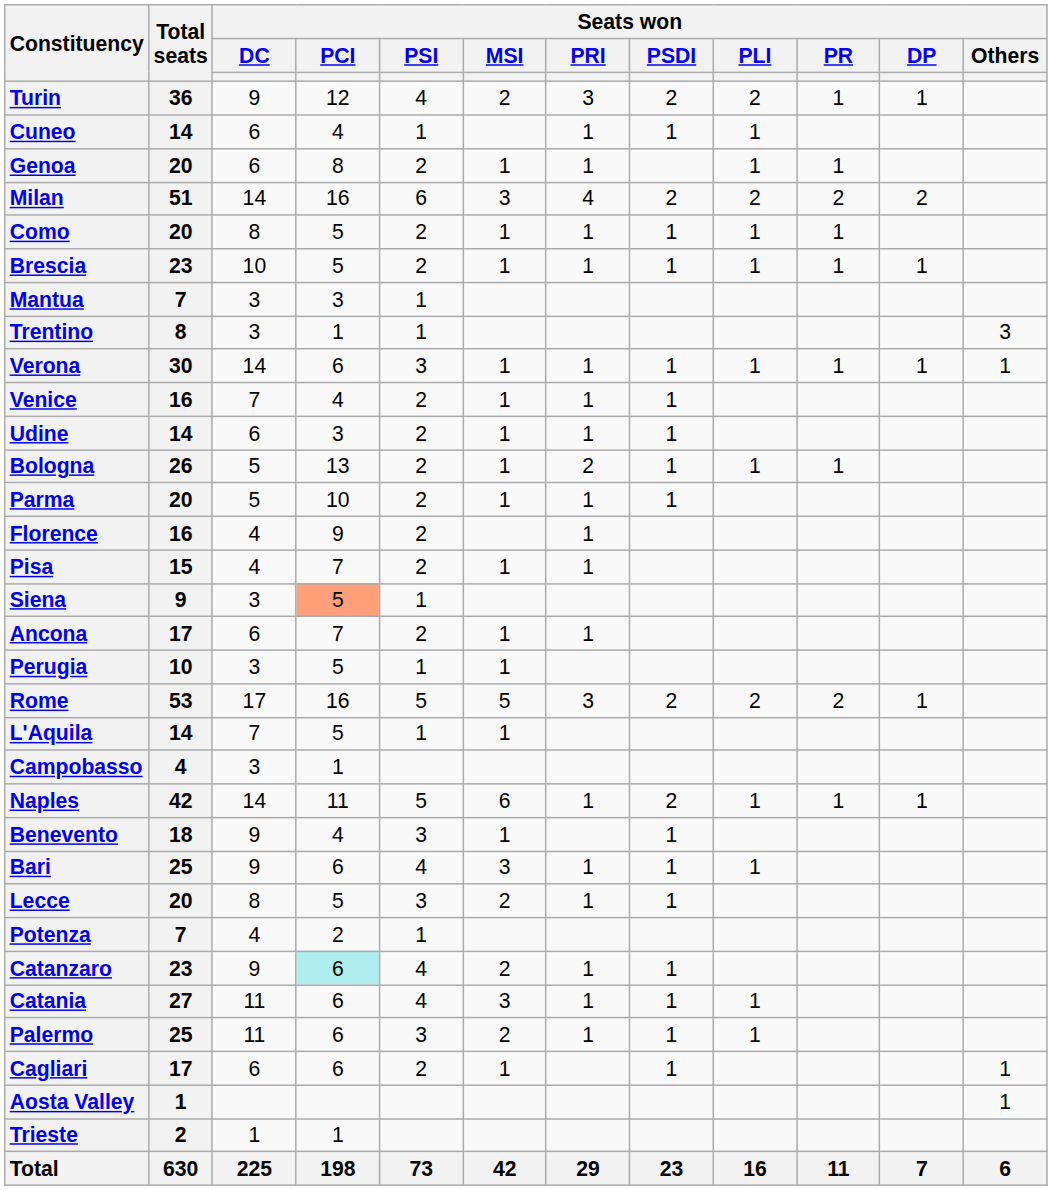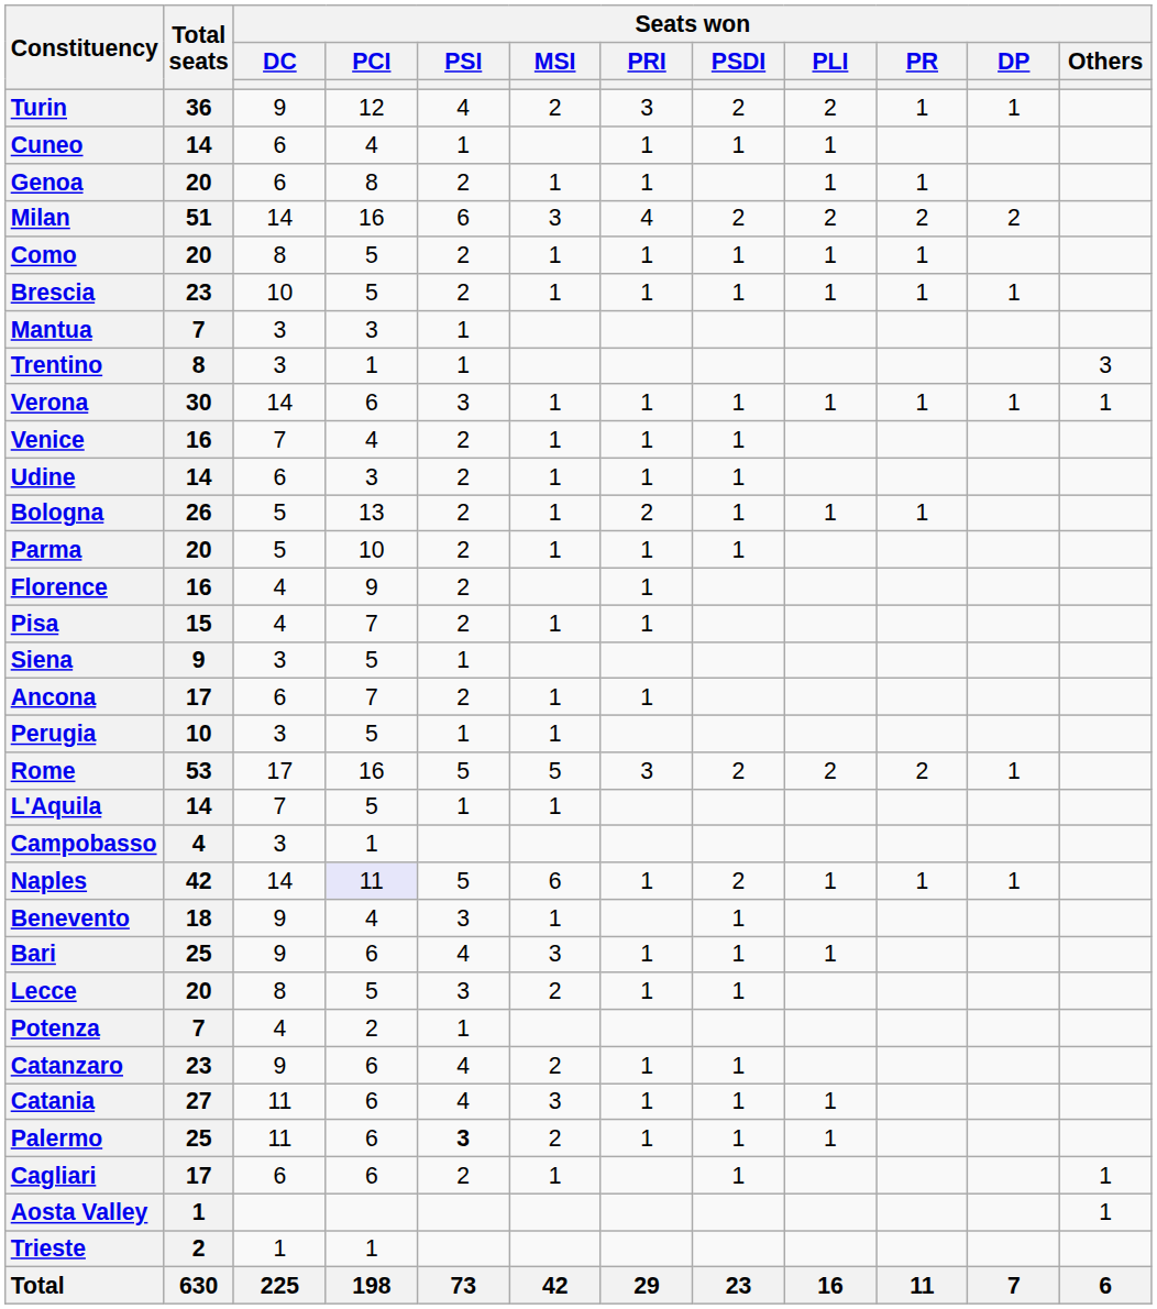Siena | Seats won / PCI: lightsalmon background -> no background
Naples | Seats won / PCI: no background -> lavender background
Catanzaro | Seats won / PCI: paleturquoise background -> no background
Palermo | Seats won / PSI: normal -> bold
